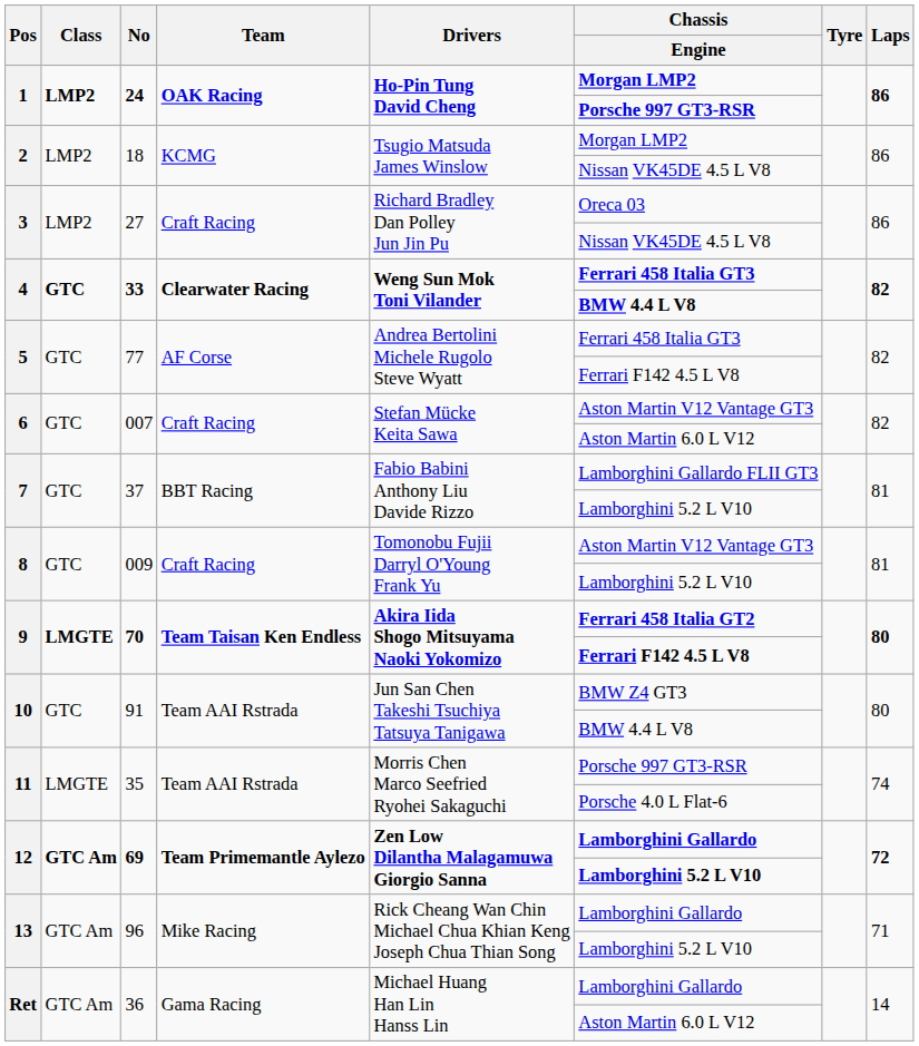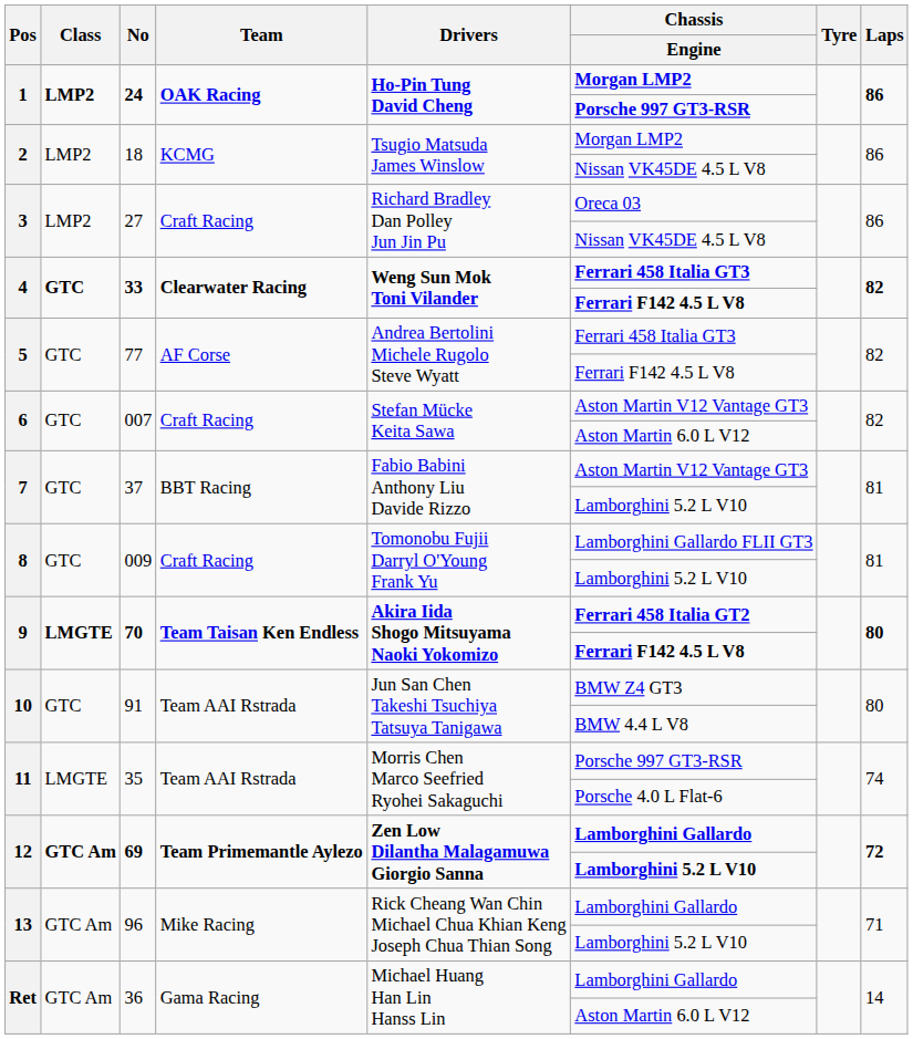row 10 | Chassis / Engine: BMW 4.4 L V8 -> Ferrari F142 4.5 L V8
row 15 | Chassis / Engine: Lamborghini Gallardo FLII GT3 -> Aston Martin V12 Vantage GT3
row 17 | Chassis / Engine: Aston Martin V12 Vantage GT3 -> Lamborghini Gallardo FLII GT3
